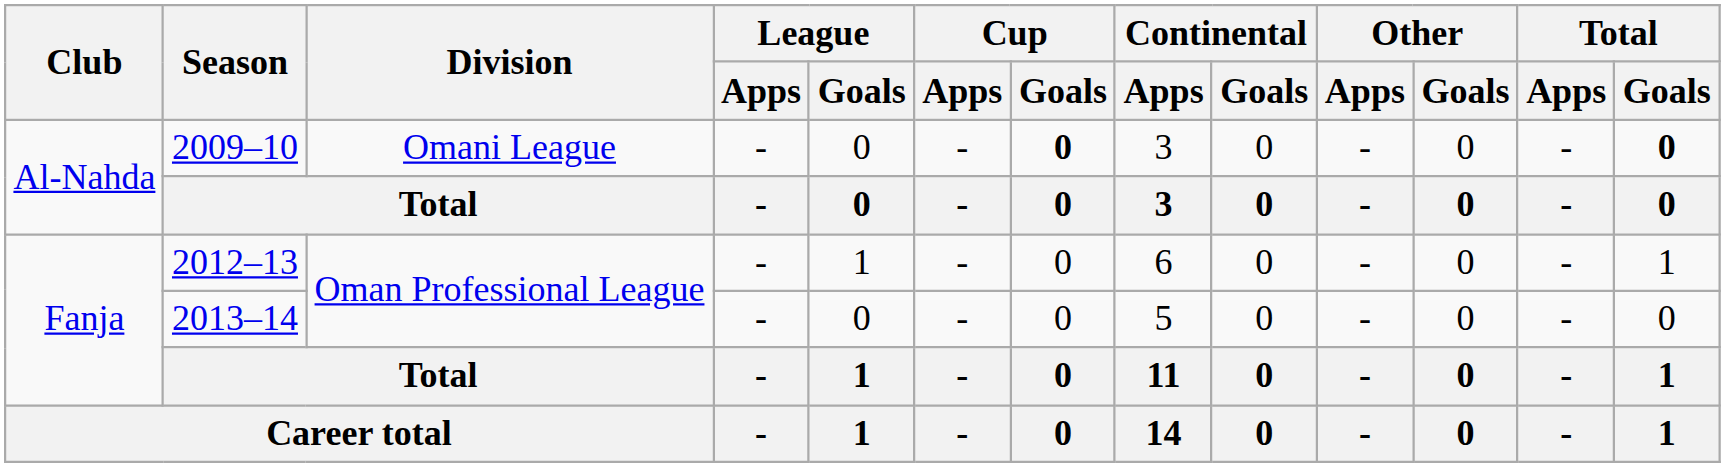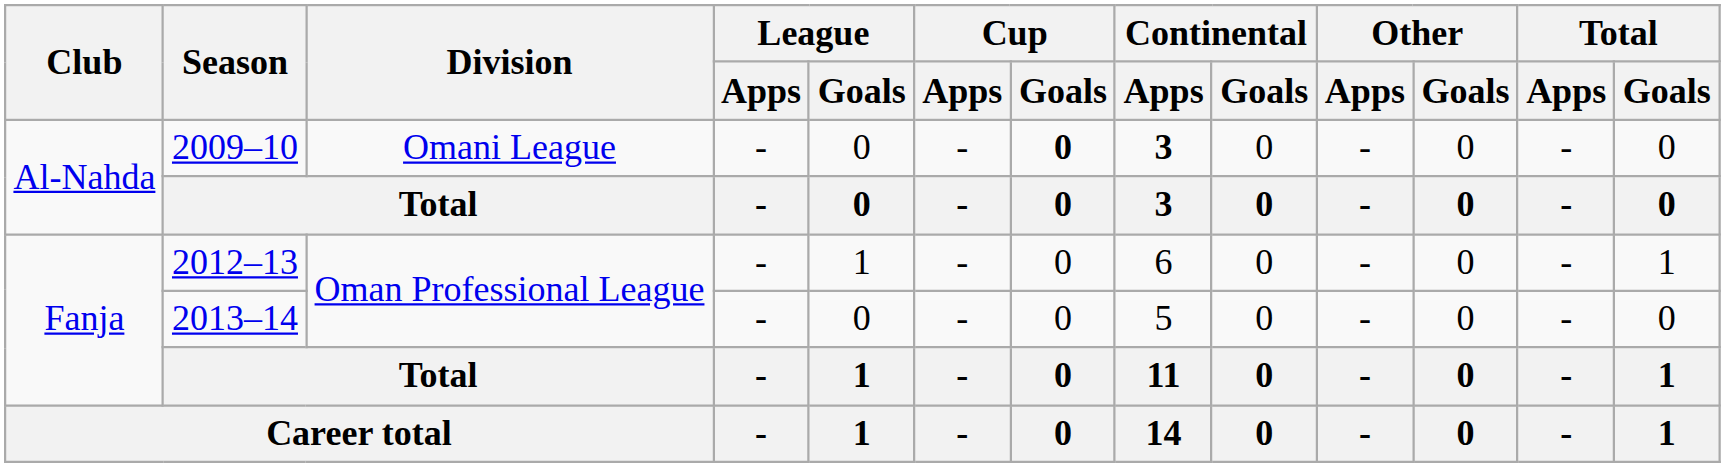2009–10 | Continental / Apps: normal -> bold
2009–10 | Total / Goals: bold -> normal
